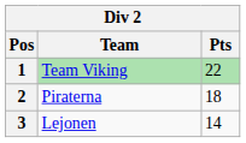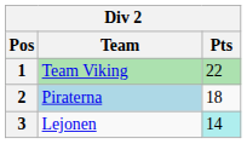2 | Team: no background -> lightblue background
3 | Pts: no background -> paleturquoise background
